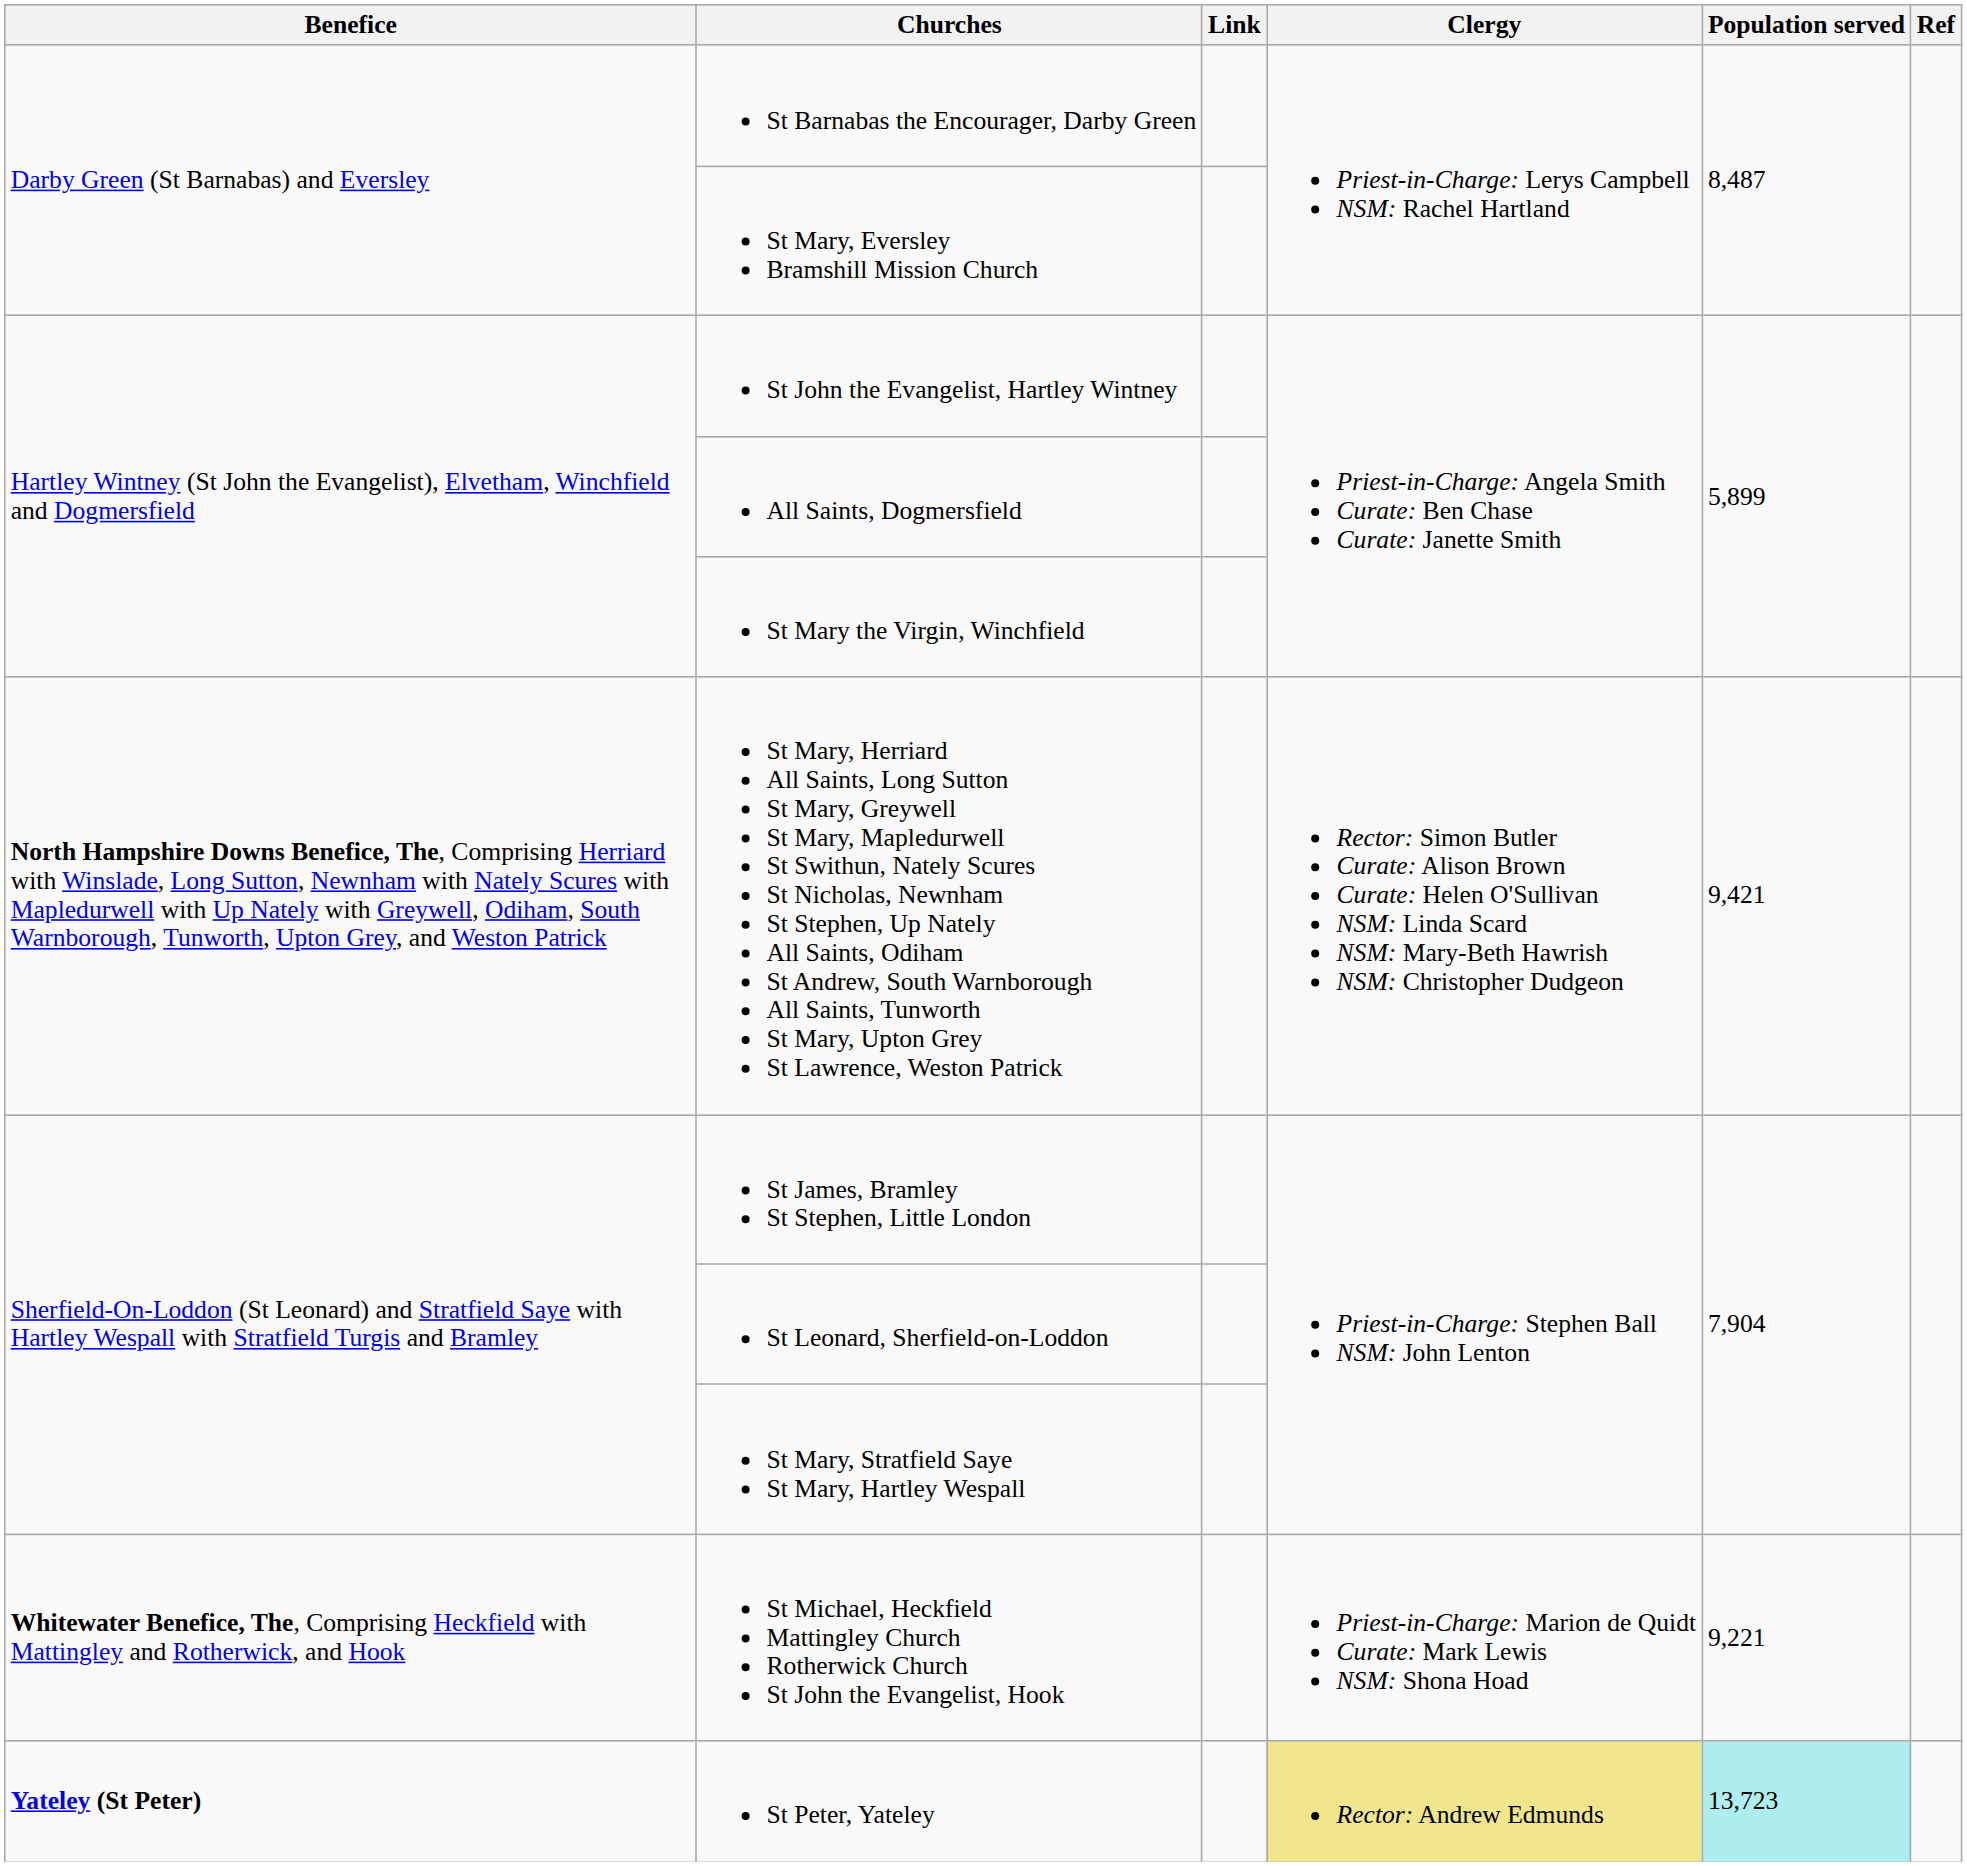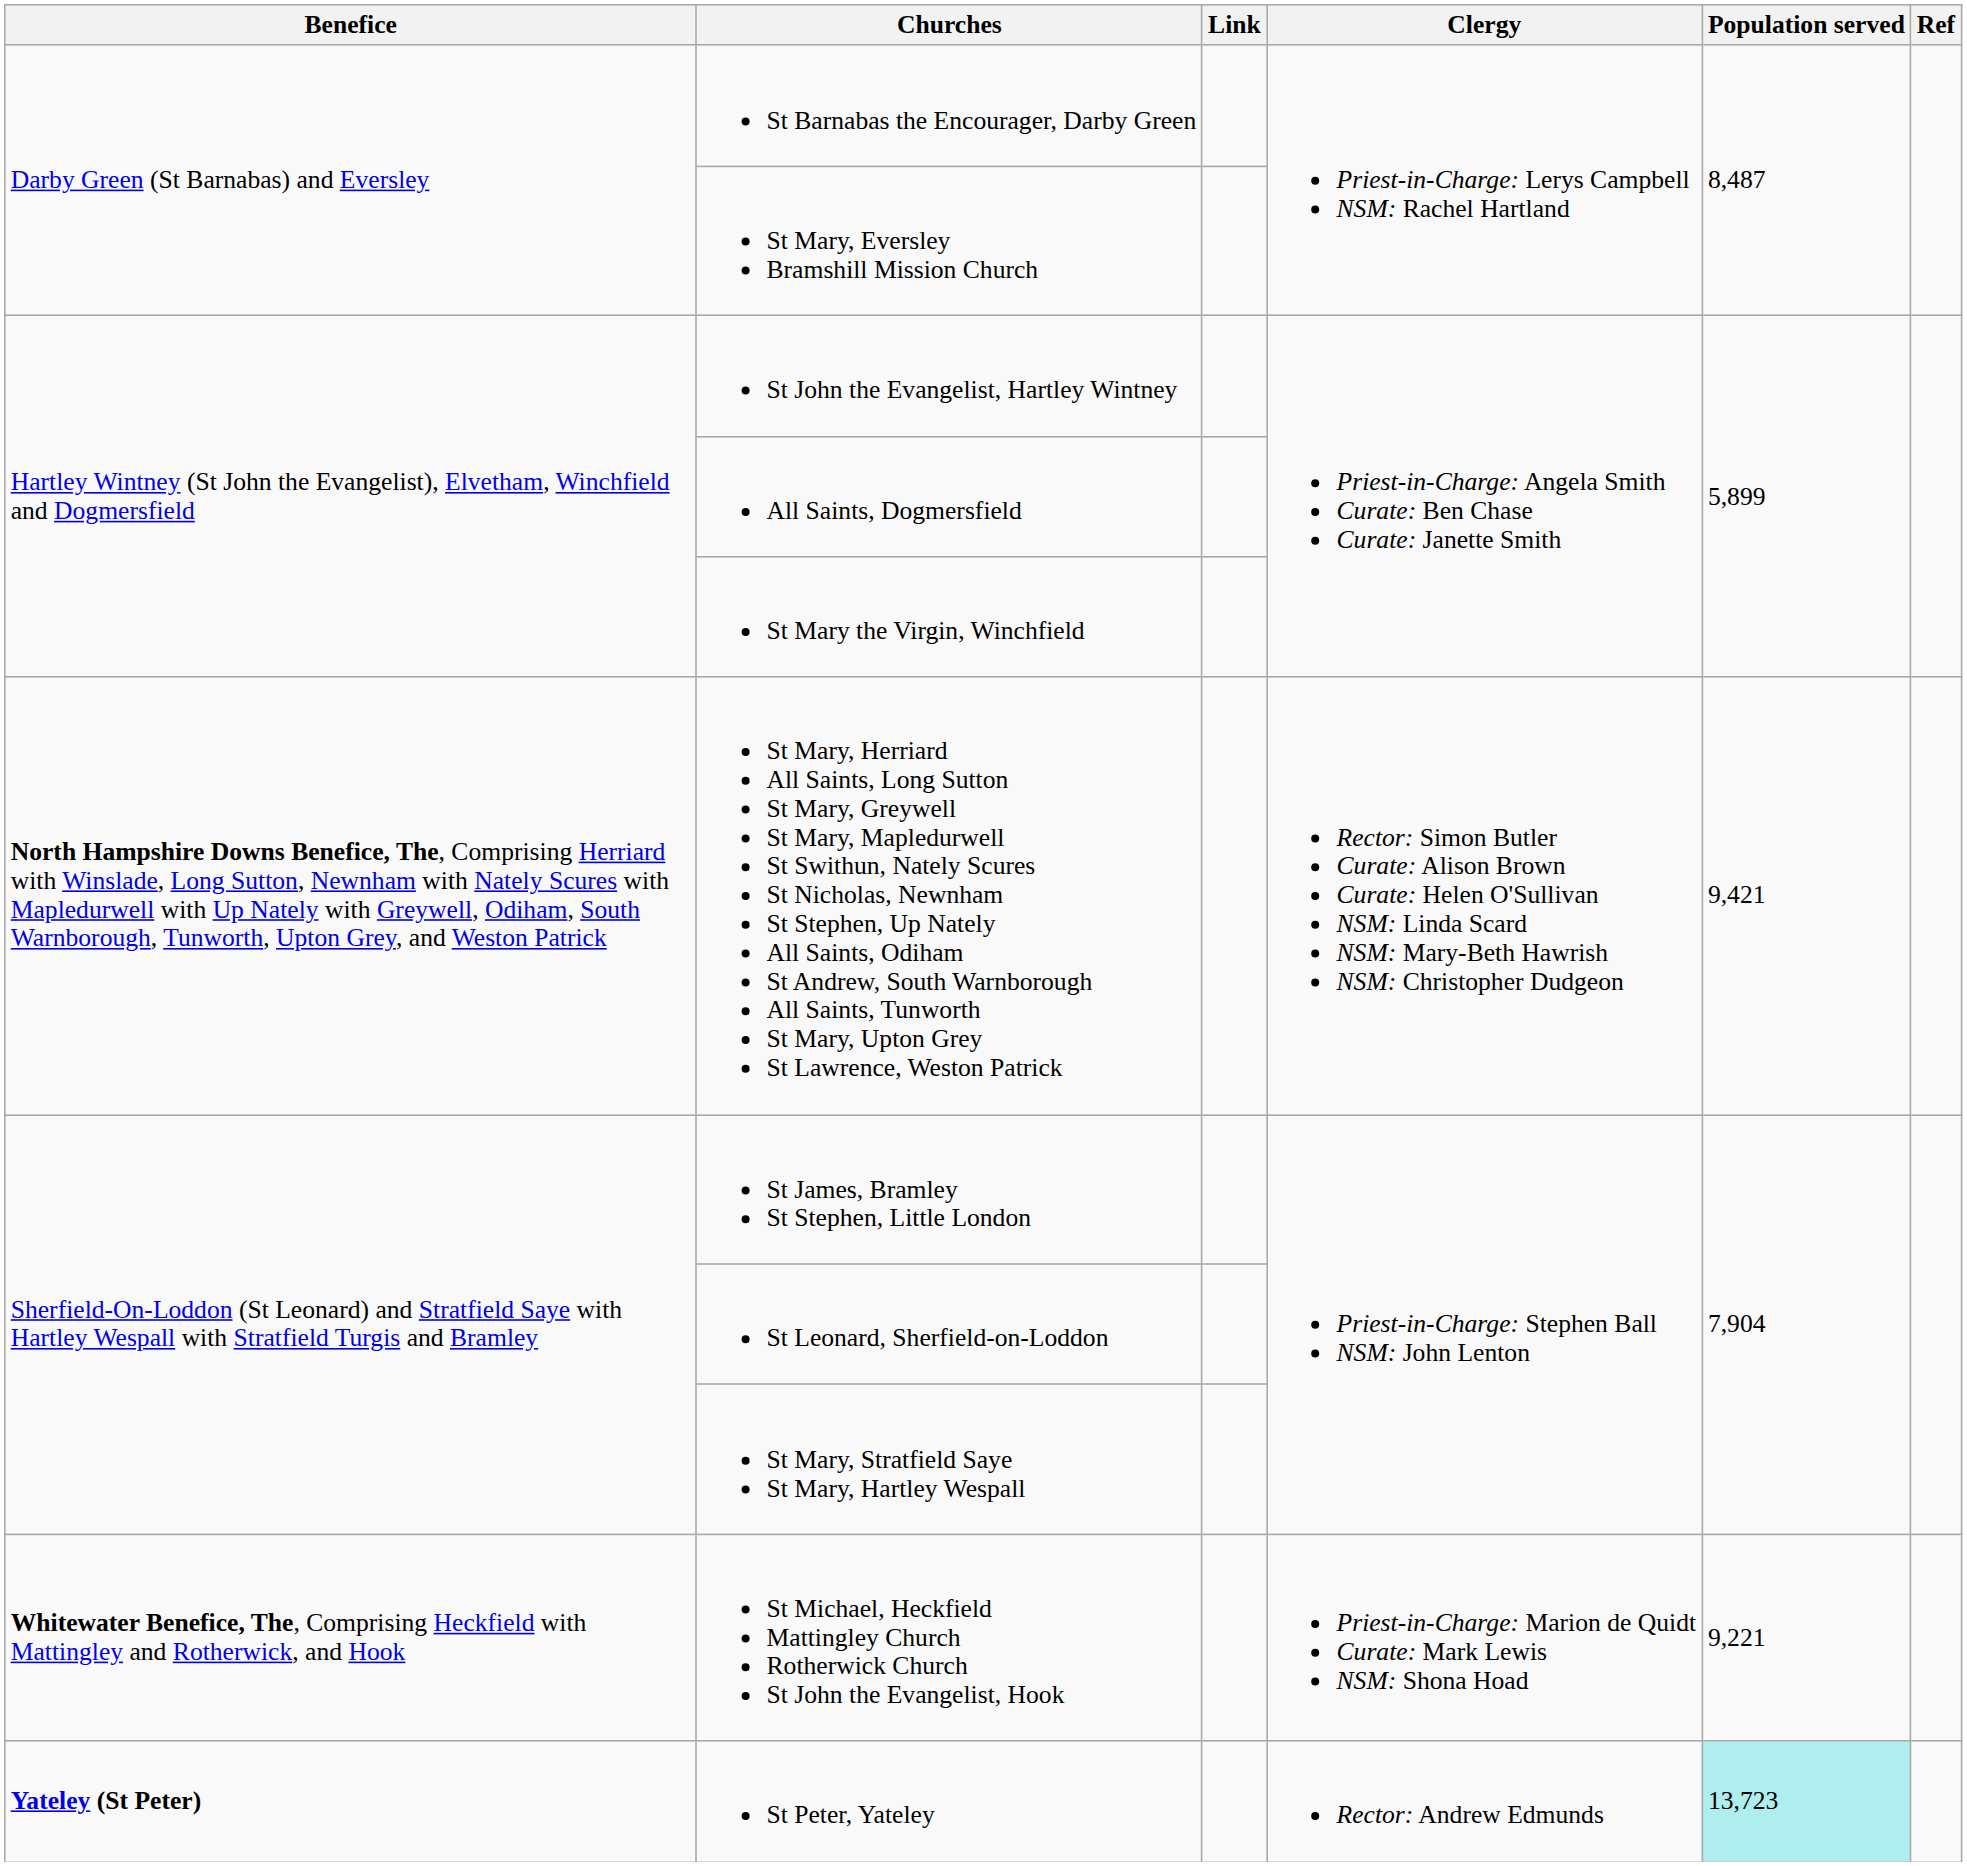St Peter, Yateley | Clergy: khaki background -> no background
